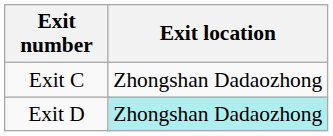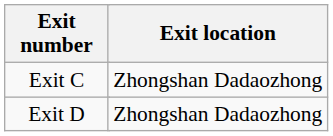Exit D | Exit location: paleturquoise background -> no background
